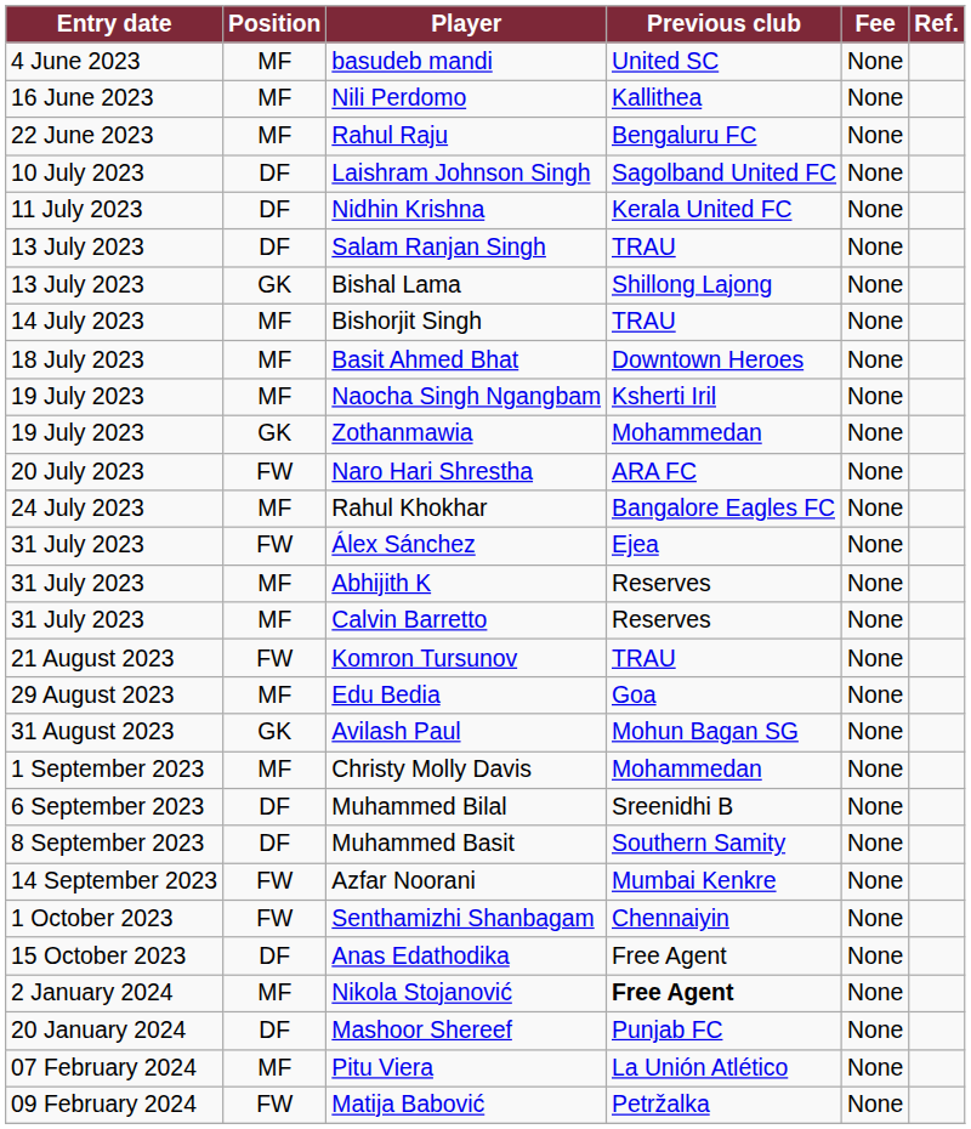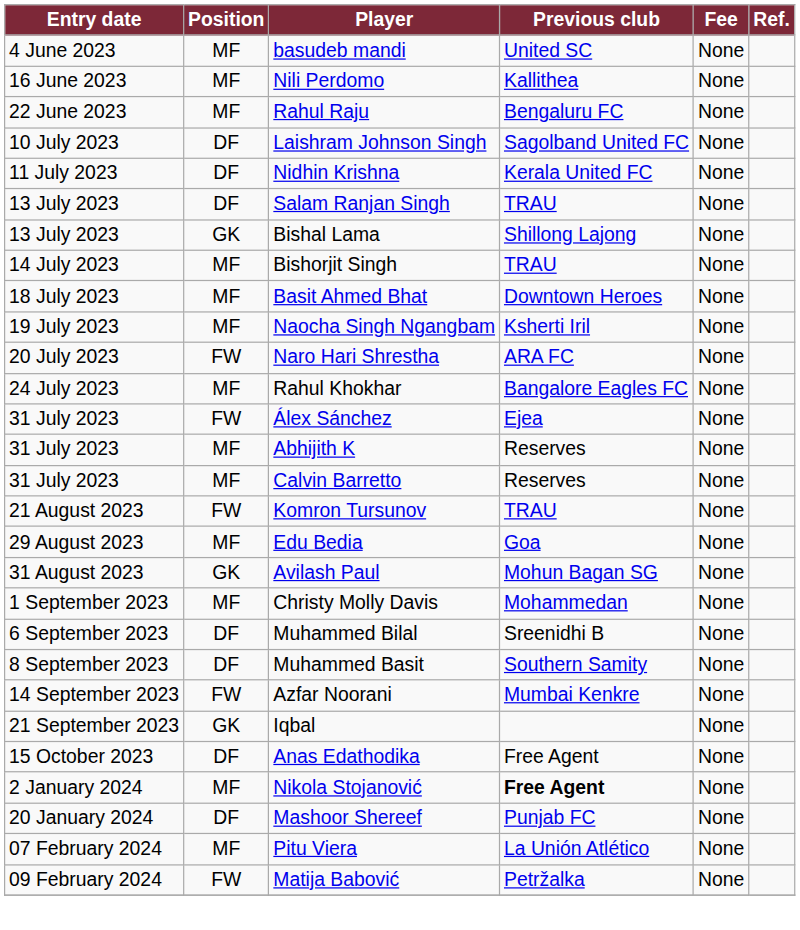- row: 19 July 2023 | GK | Zothanmawia | Mohammedan | None
+ row: 21 September 2023 | GK | Iqbal | None
- row: 1 October 2023 | FW | Senthamizhi Shanbagam | Chennaiyin | None
